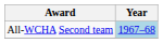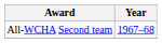row 2 | Year: lightblue background -> no background
